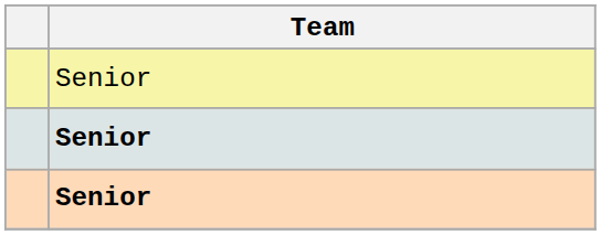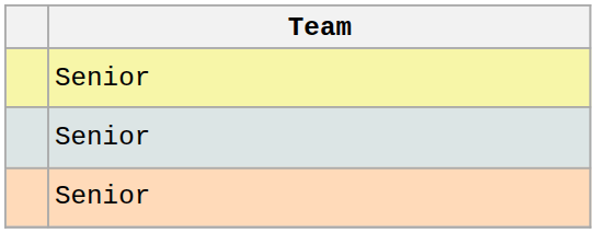row 3 | Team: bold -> normal
row 4 | Team: bold -> normal
